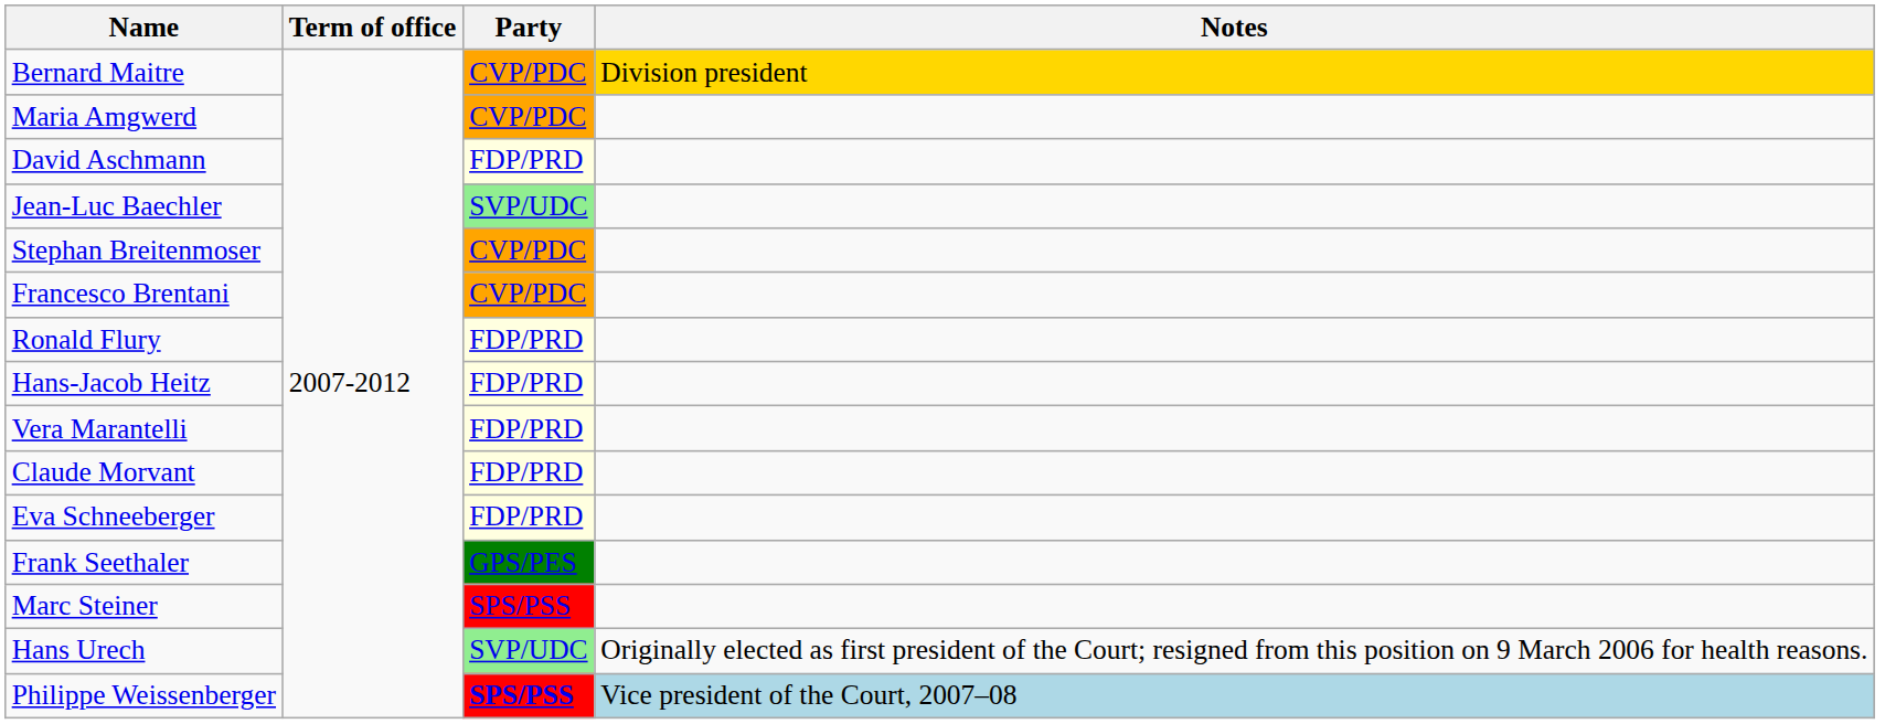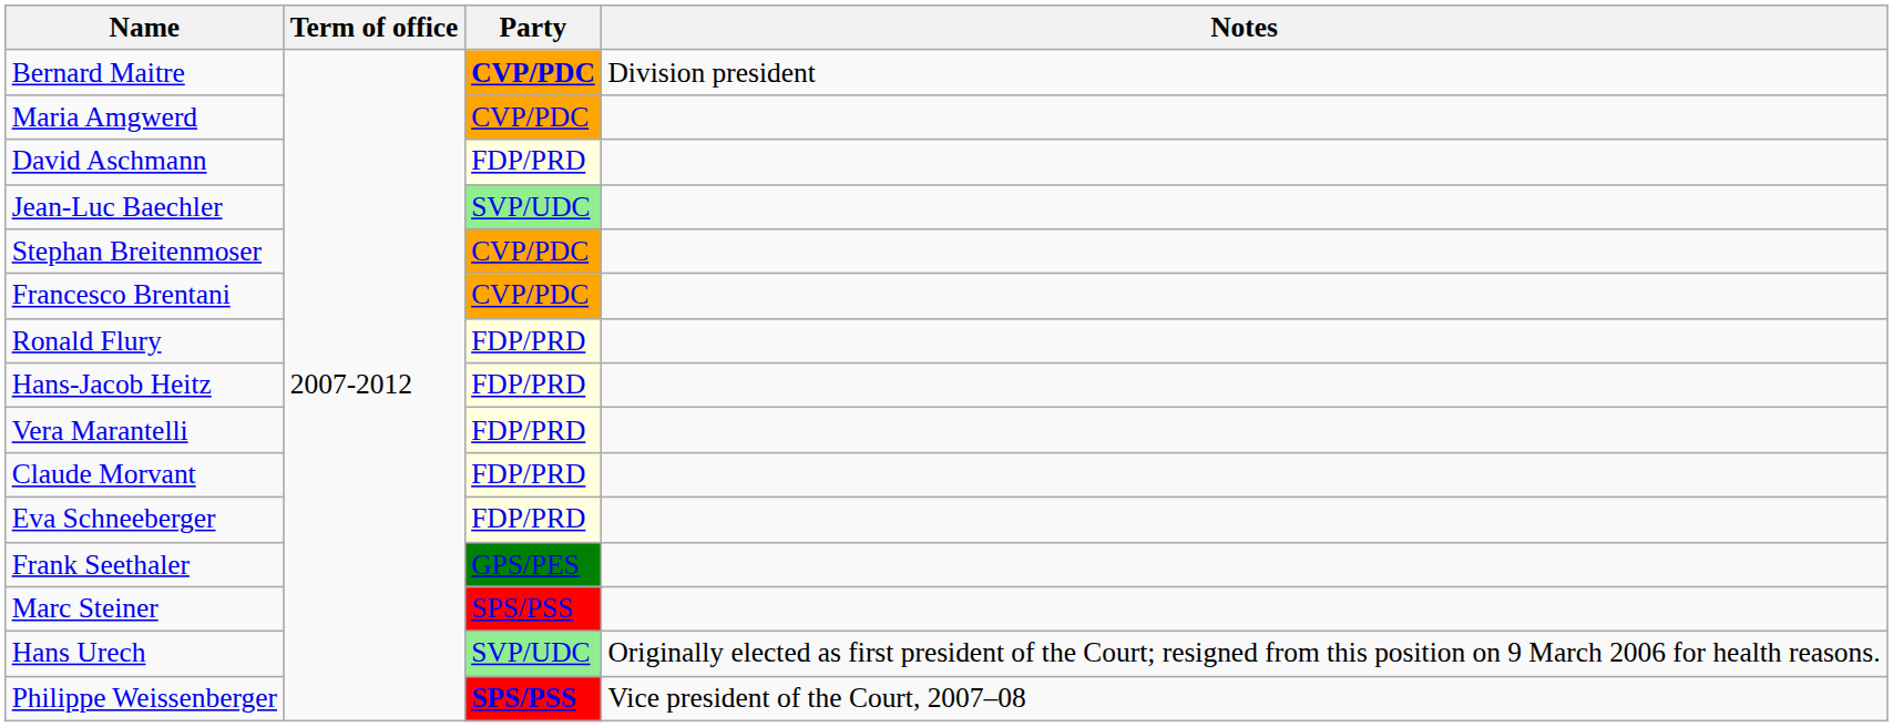Bernard Maitre | Party: normal -> bold
Bernard Maitre | Notes: gold background -> no background
Philippe Weissenberger | Notes: lightblue background -> no background
